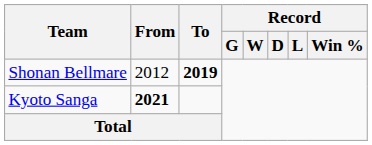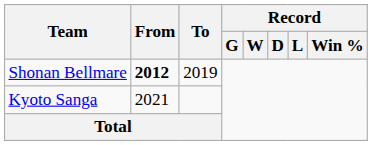Shonan Bellmare | From: normal -> bold
Shonan Bellmare | To: bold -> normal
Kyoto Sanga | From: bold -> normal
